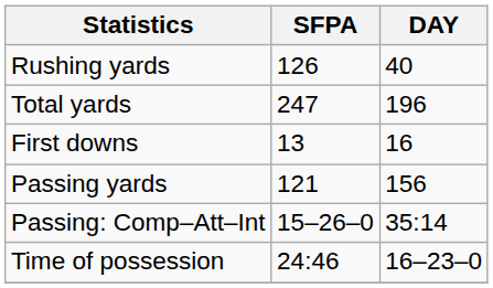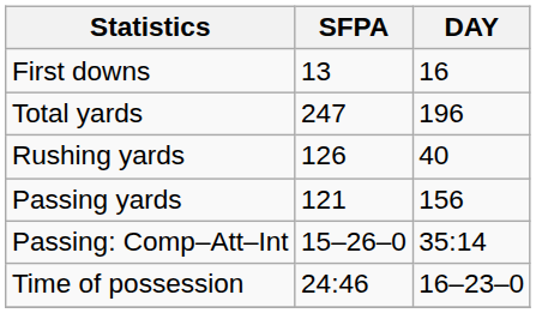rows swapped: First downs <-> Rushing yards
